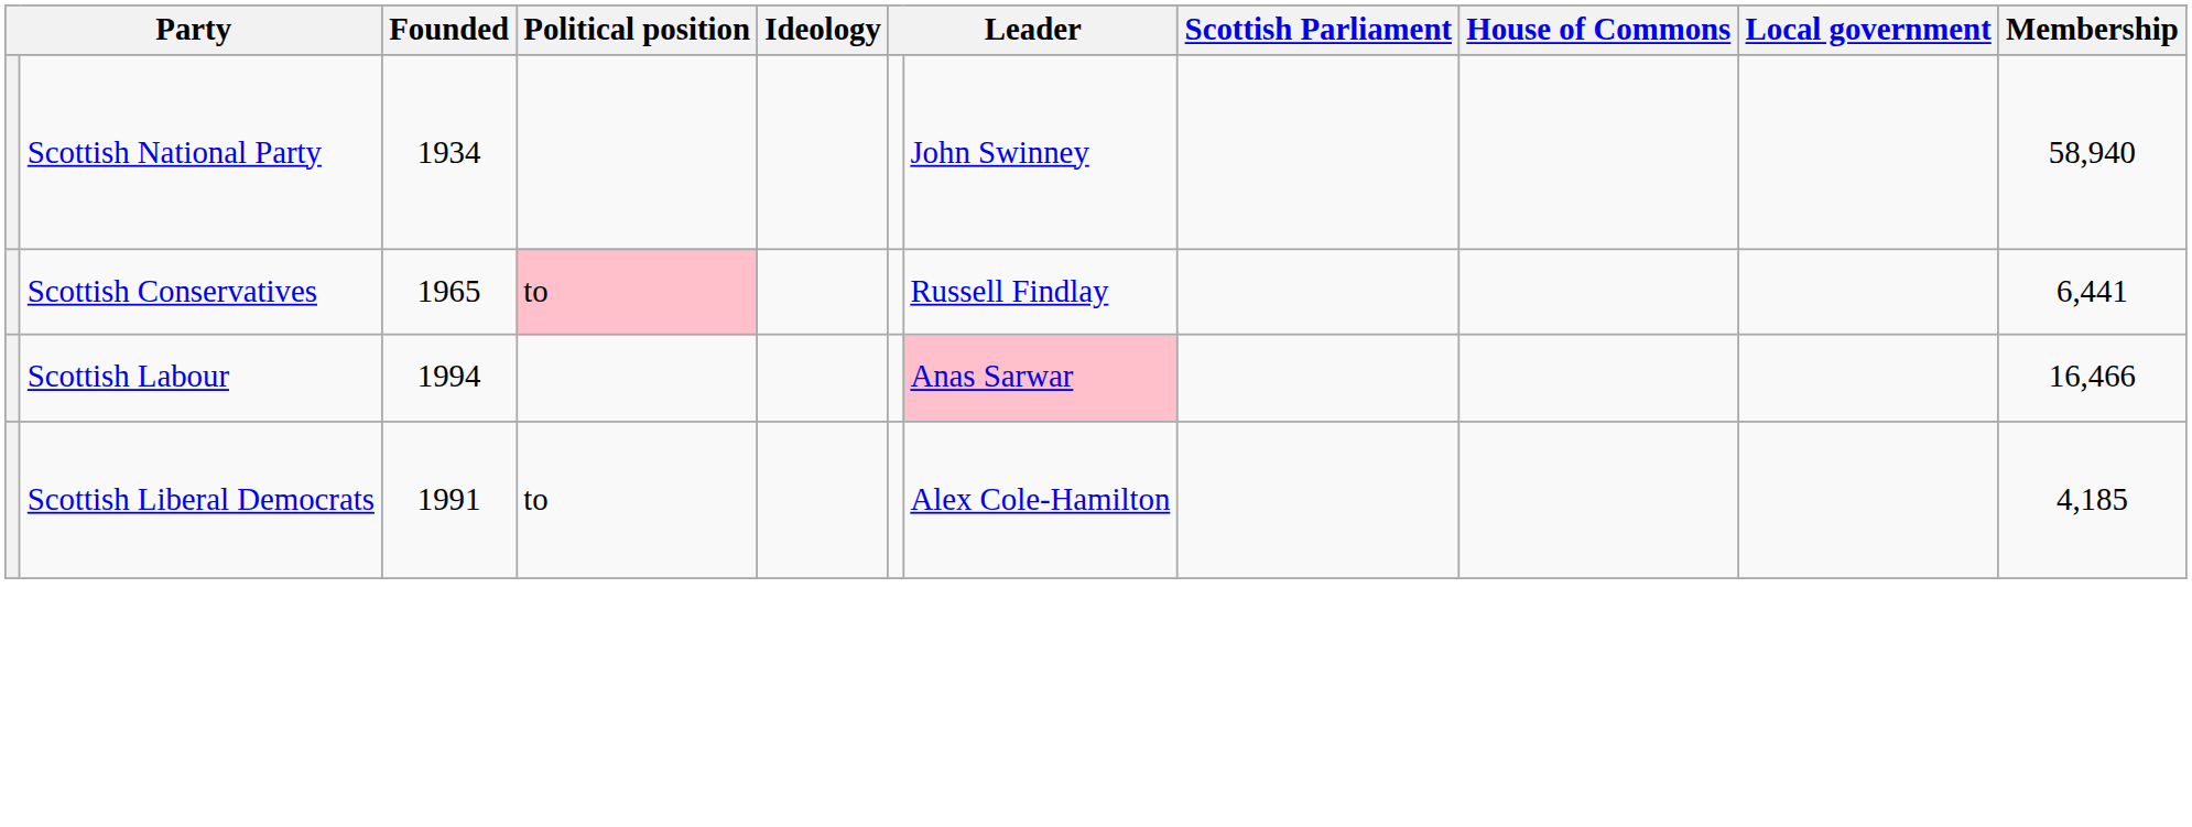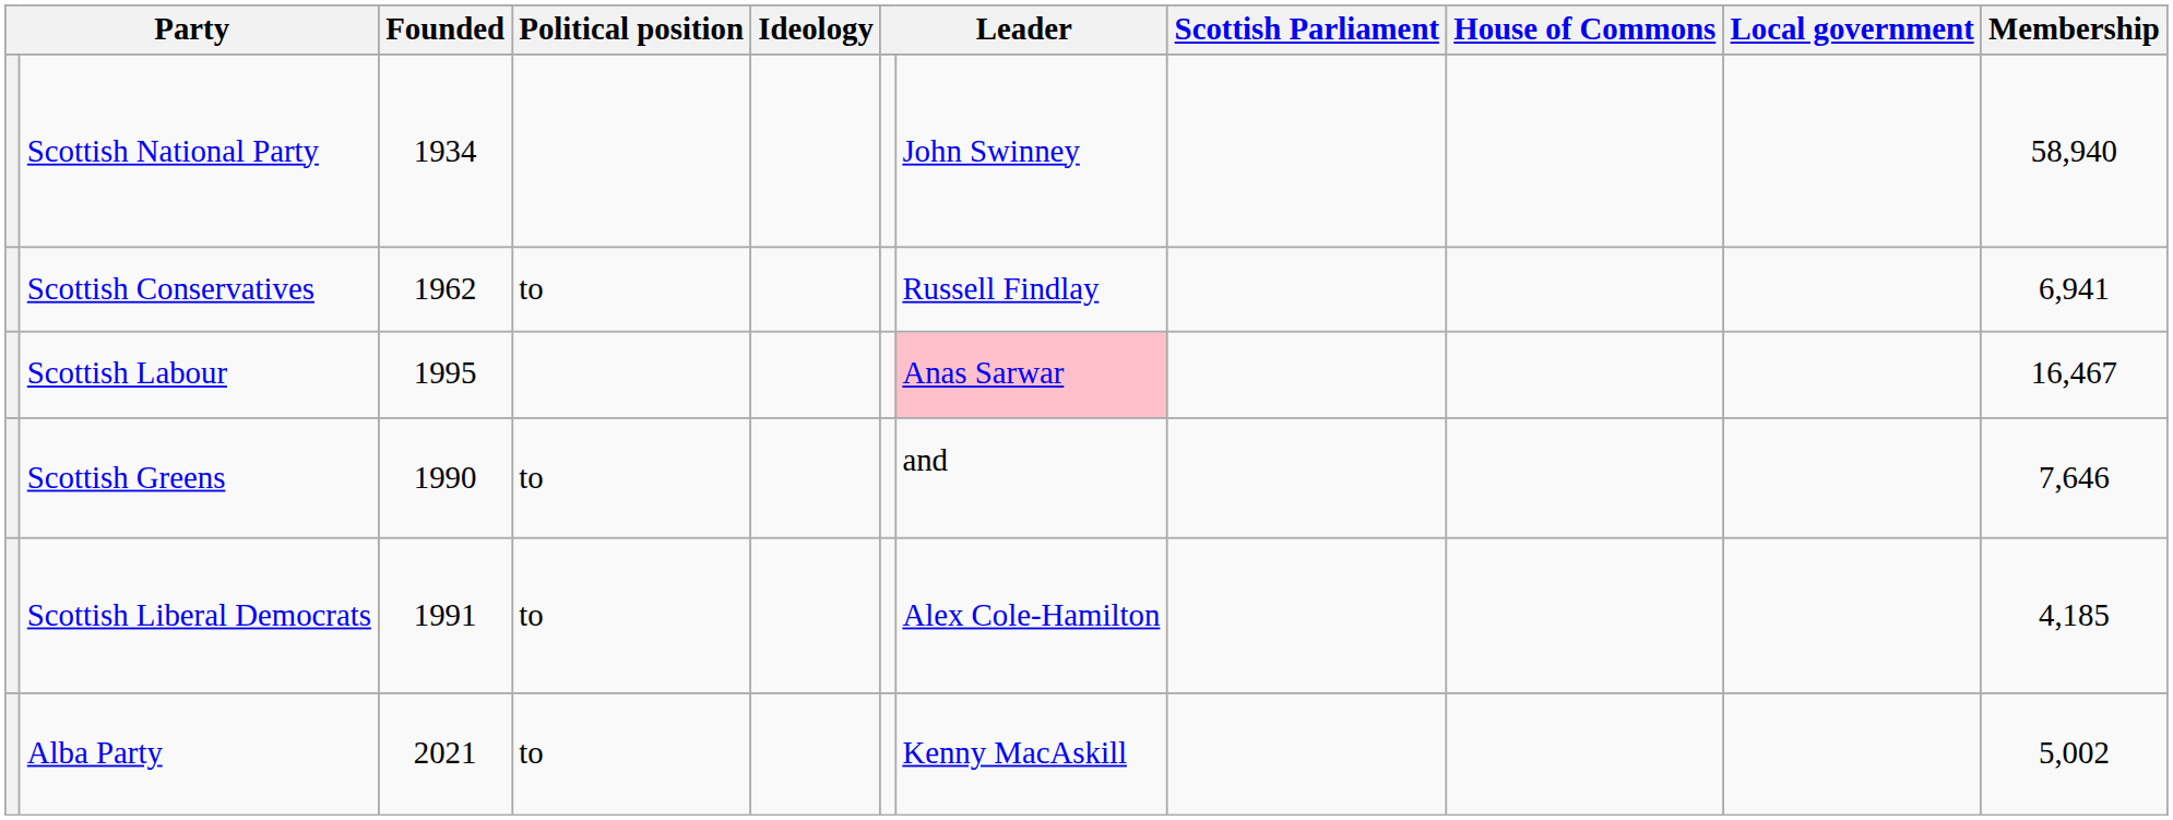Scottish Conservatives | Founded: 1965 -> 1962
Scottish Conservatives | Political position: pink background -> no background
Scottish Conservatives | Membership: 6,441 -> 6,941
Scottish Labour | Founded: 1994 -> 1995
Scottish Labour | Membership: 16,466 -> 16,467
+ row: Scottish Greens | 1990 | to | and | 7,646
+ row: Alba Party | 2021 | to | Kenny MacAskill | 5,002
